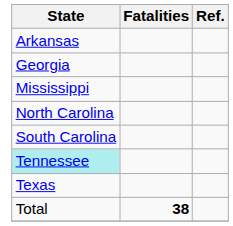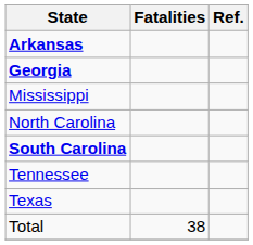Arkansas | State: normal -> bold
Georgia | State: normal -> bold
South Carolina | State: normal -> bold
Tennessee | State: paleturquoise background -> no background
Total | Fatalities: bold -> normal
